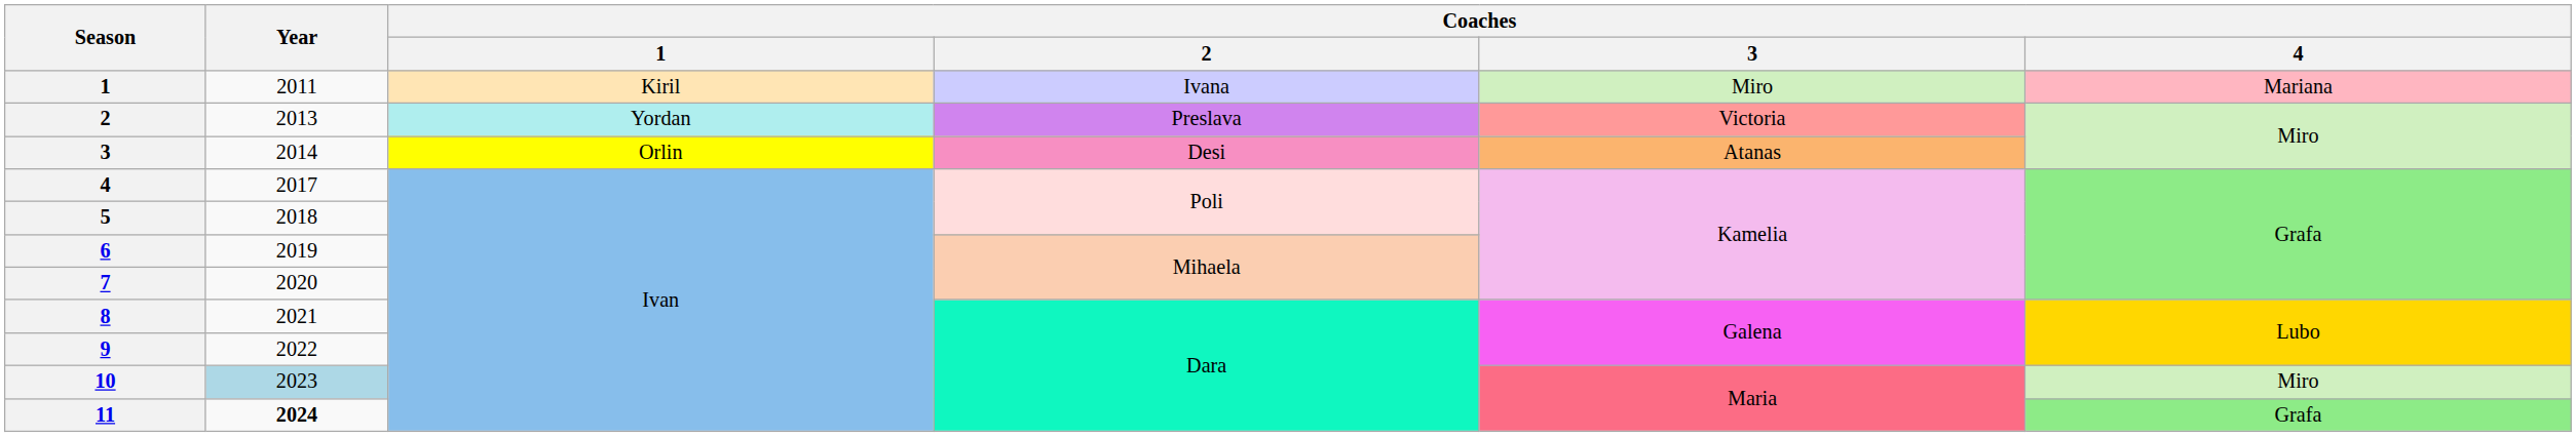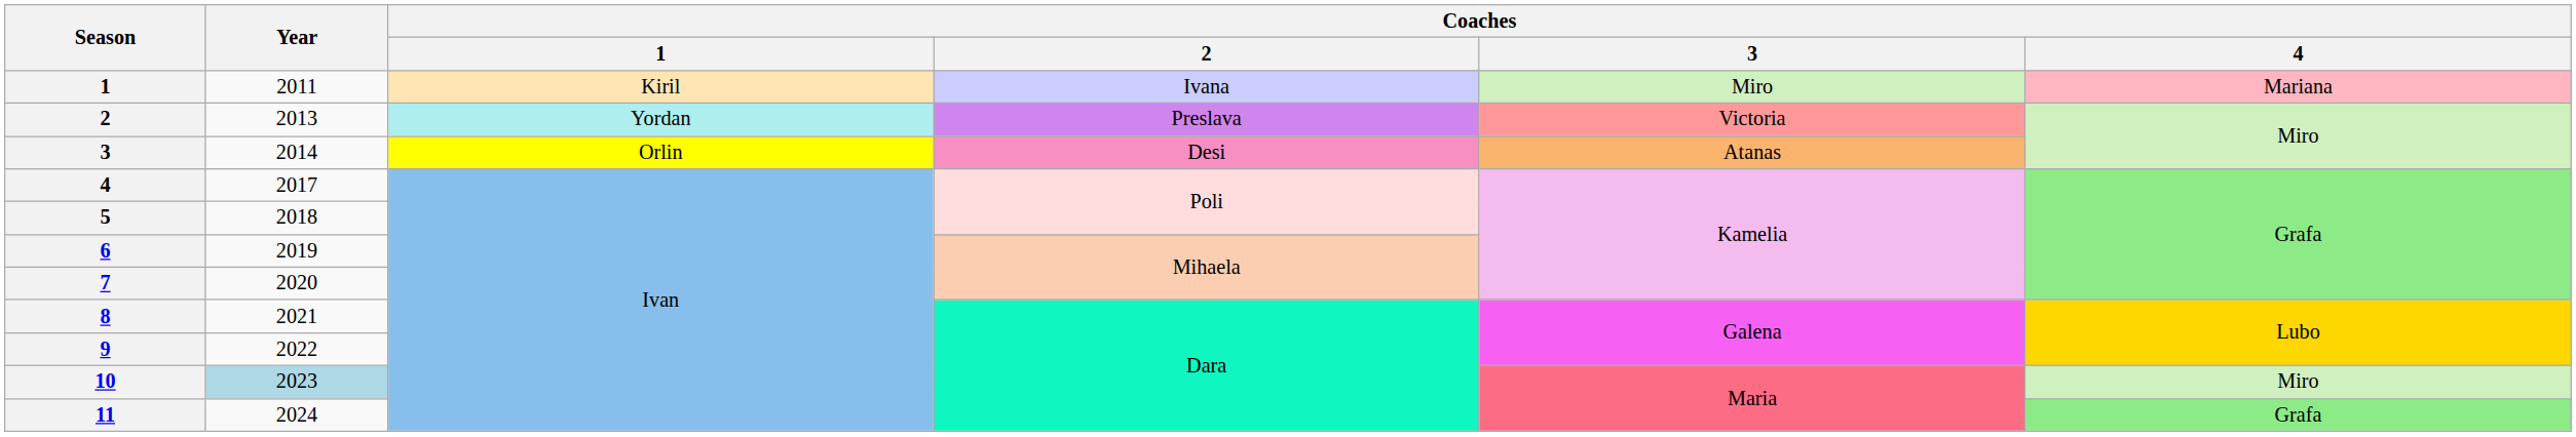11 | Year: bold -> normal
